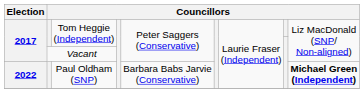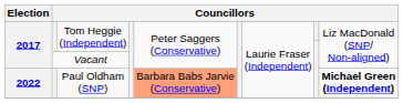Paul Oldham (SNP) | column 5: no background -> lightsalmon background
